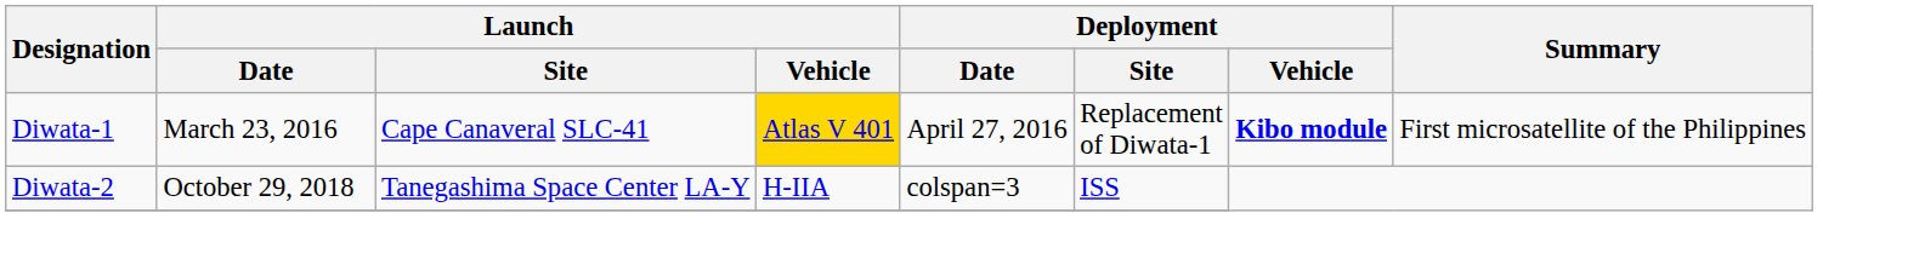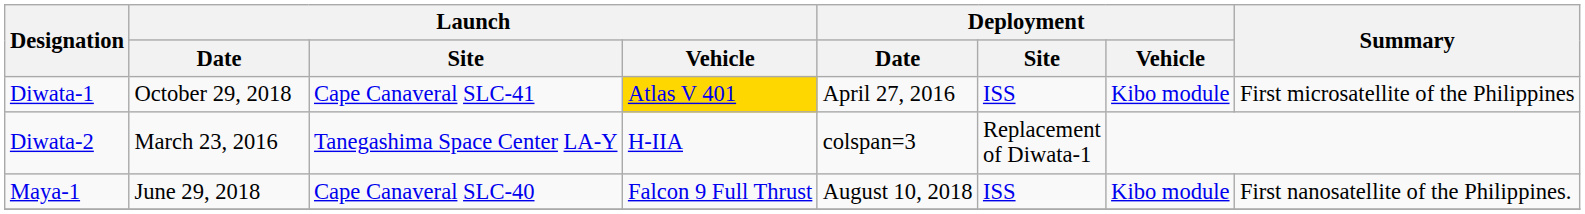Diwata-1 | Launch / Date: March 23, 2016 -> October 29, 2018
Diwata-1 | Deployment / Site: Replacement of Diwata-1 -> ISS
Diwata-1 | Deployment / Vehicle: bold -> normal
Diwata-2 | Launch / Date: October 29, 2018 -> March 23, 2016
Diwata-2 | Deployment / Site: ISS -> Replacement of Diwata-1
+ row: Maya-1 | June 29, 2018 | Cape Canaveral SLC-40 | Falcon 9 Full Thrust | August 10, 2018 | ISS | Kibo module | First nanosatellite of the Philippines.
